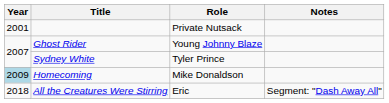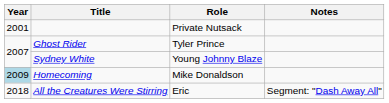Ghost Rider | Role: Young Johnny Blaze -> Tyler Prince
Sydney White | Role: Tyler Prince -> Young Johnny Blaze
